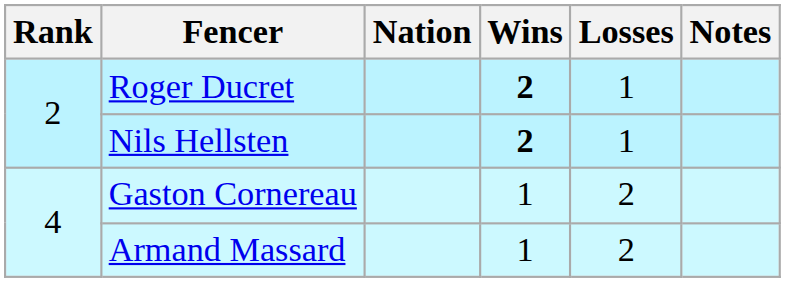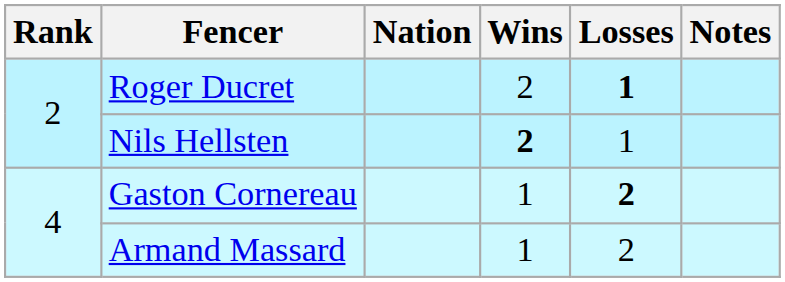Roger Ducret | Wins: bold -> normal
Roger Ducret | Losses: normal -> bold
Gaston Cornereau | Losses: normal -> bold
